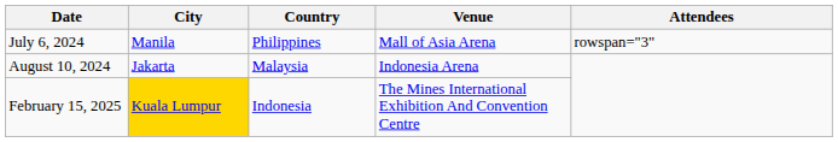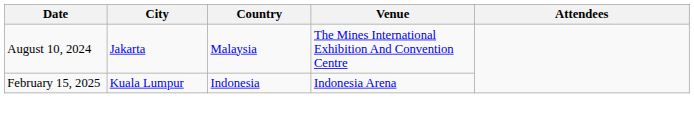- row: July 6, 2024 | Manila | Philippines | Mall of Asia Arena | rowspan="3"
August 10, 2024 | Venue: Indonesia Arena -> The Mines International Exhibition And Convention Centre
February 15, 2025 | City: gold background -> no background
February 15, 2025 | Venue: The Mines International Exhibition And Convention Centre -> Indonesia Arena
